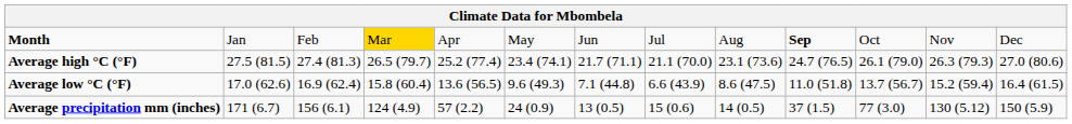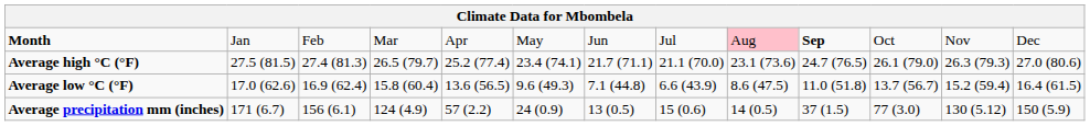Month | column 4: gold background -> no background
Month | column 9: no background -> pink background
